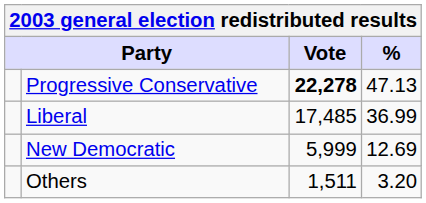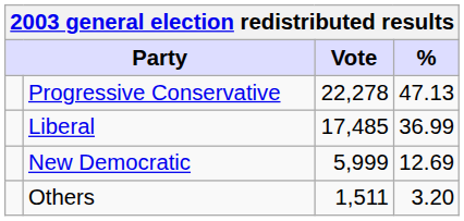Progressive Conservative | Vote: bold -> normal
